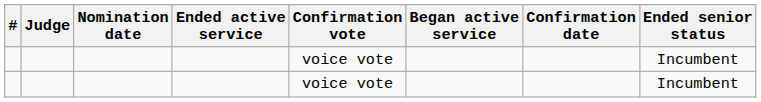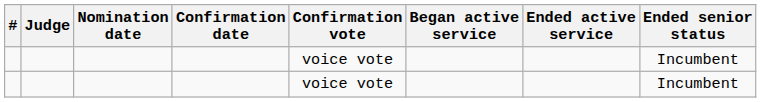columns swapped: Confirmation date <-> Ended active service
